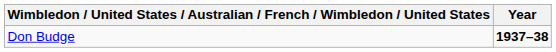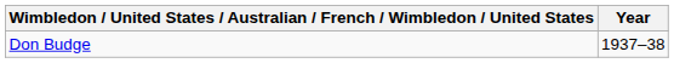Don Budge | Year: bold -> normal
